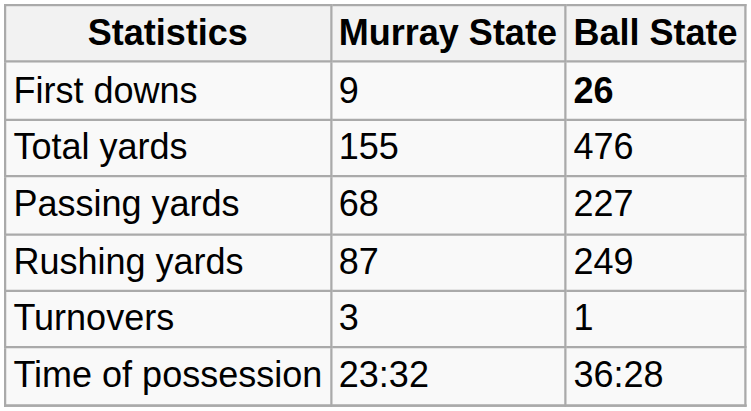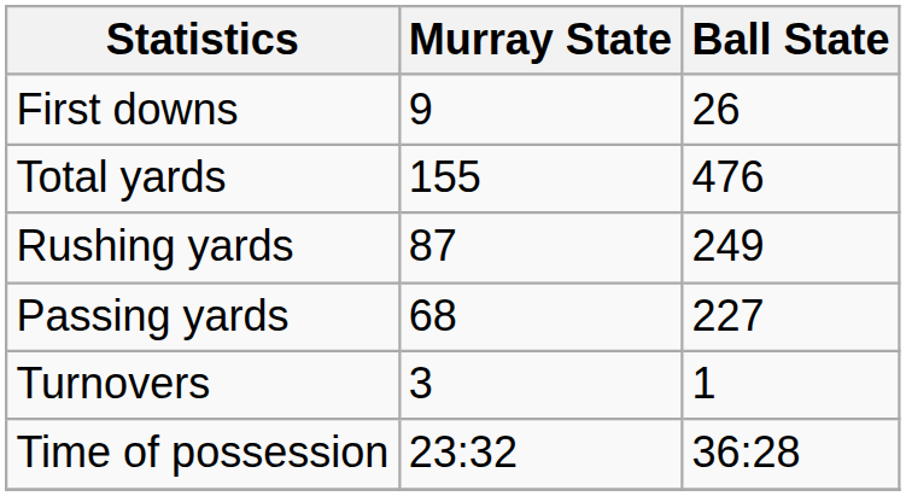First downs | Ball State: bold -> normal
rows swapped: Rushing yards <-> Passing yards
